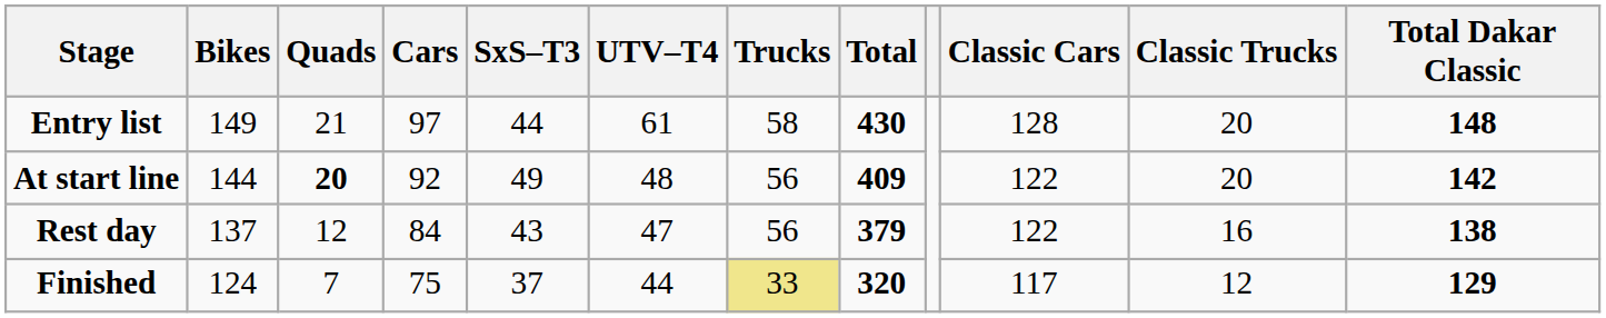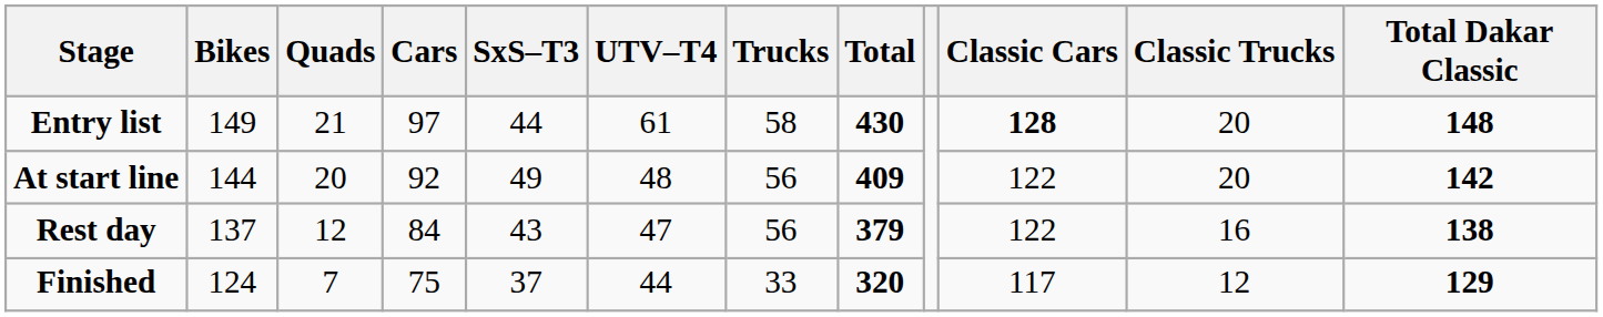Entry list | Classic Cars: normal -> bold
At start line | Quads: bold -> normal
Finished | Trucks: khaki background -> no background
